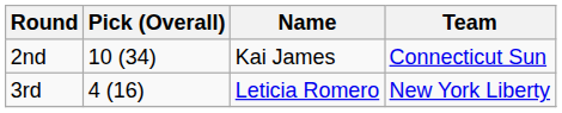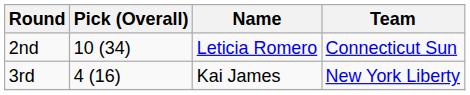2nd | Name: Kai James -> Leticia Romero
3rd | Name: Leticia Romero -> Kai James
